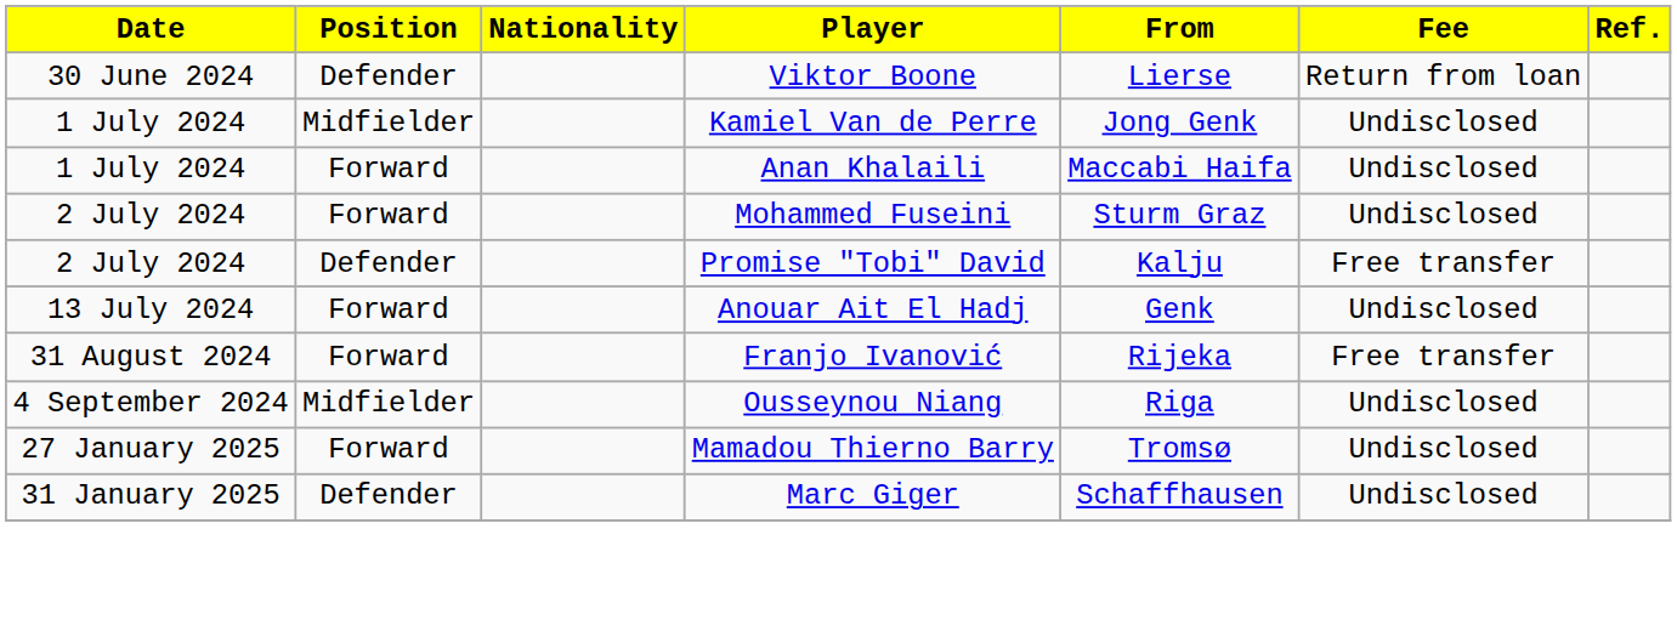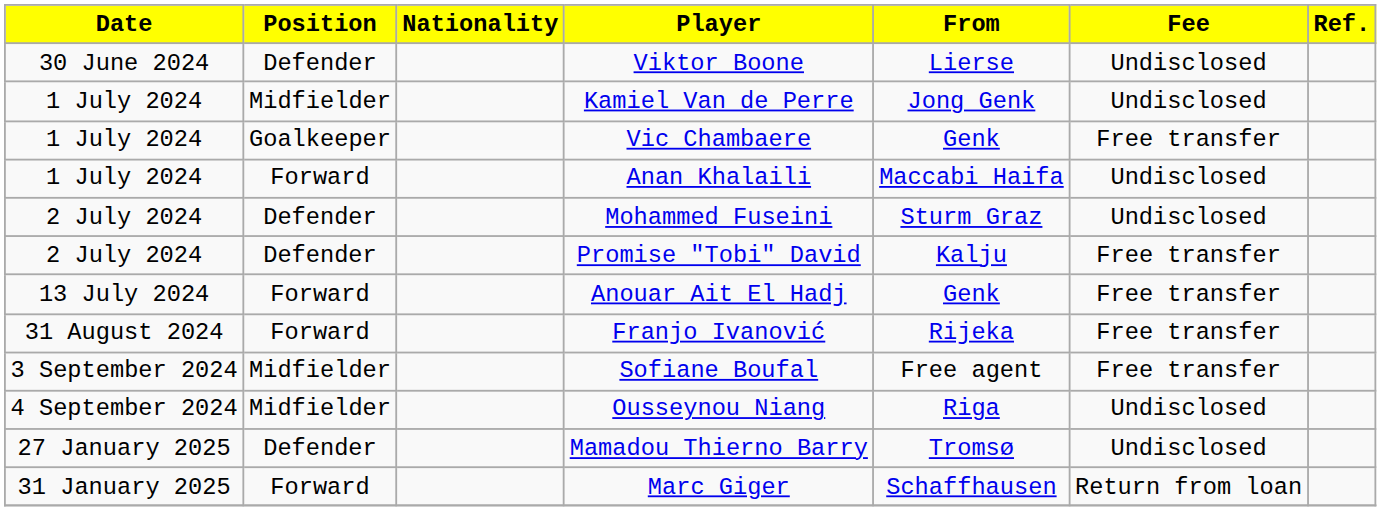Viktor Boone | Fee: Return from loan -> Undisclosed
+ row: 1 July 2024 | Goalkeeper | Vic Chambaere | Genk | Free transfer
Mohammed Fuseini | Position: Forward -> Defender
Anouar Ait El Hadj | Fee: Undisclosed -> Free transfer
+ row: 3 September 2024 | Midfielder | Sofiane Boufal | Free agent | Free transfer
Mamadou Thierno Barry | Position: Forward -> Defender
Marc Giger | Position: Defender -> Forward
Marc Giger | Fee: Undisclosed -> Return from loan
